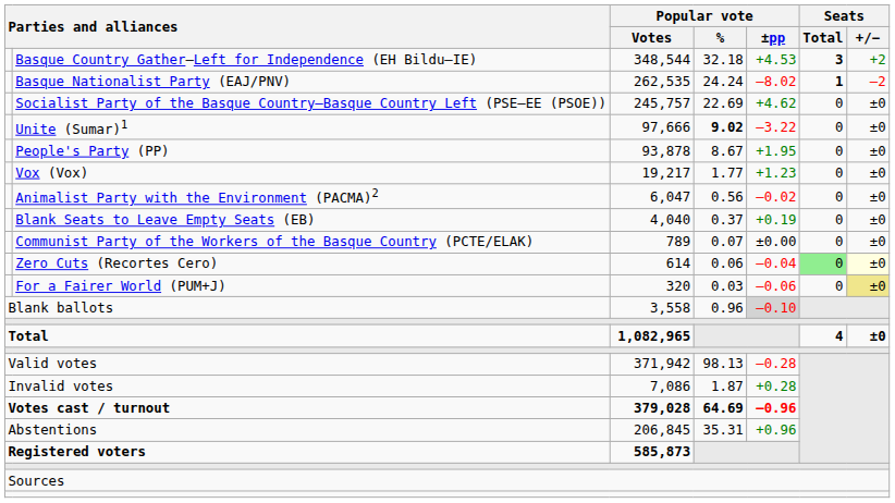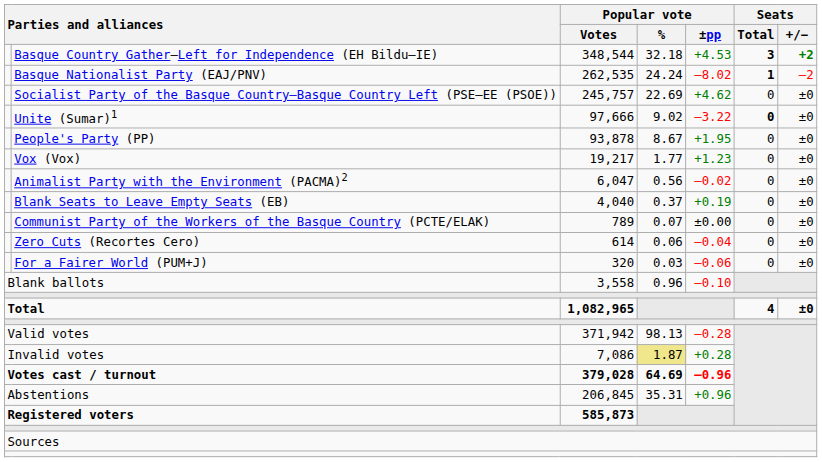Basque Country Gather–Left for Independence (EH Bildu–IE) | Seats / +/−: normal -> bold
Unite (Sumar)1 | Popular vote / %: bold -> normal
Unite (Sumar)1 | Seats / Total: normal -> bold
Zero Cuts (Recortes Cero) | Seats / Total: lightgreen background -> no background
Zero Cuts (Recortes Cero) | Seats / +/−: lightyellow background -> no background
For a Fairer World (PUM+J) | Seats / +/−: khaki background -> no background
Blank ballots | Popular vote / ±pp: lightgrey background -> no background
Invalid votes | Popular vote / %: no background -> khaki background
